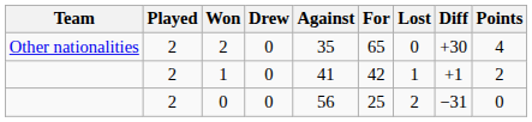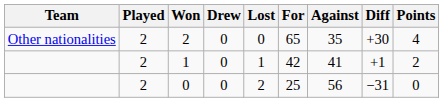columns swapped: Lost <-> Against
